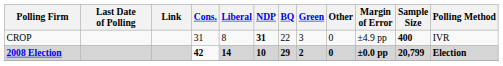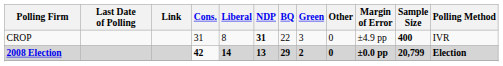2008 Election | NDP: 10 -> 13
